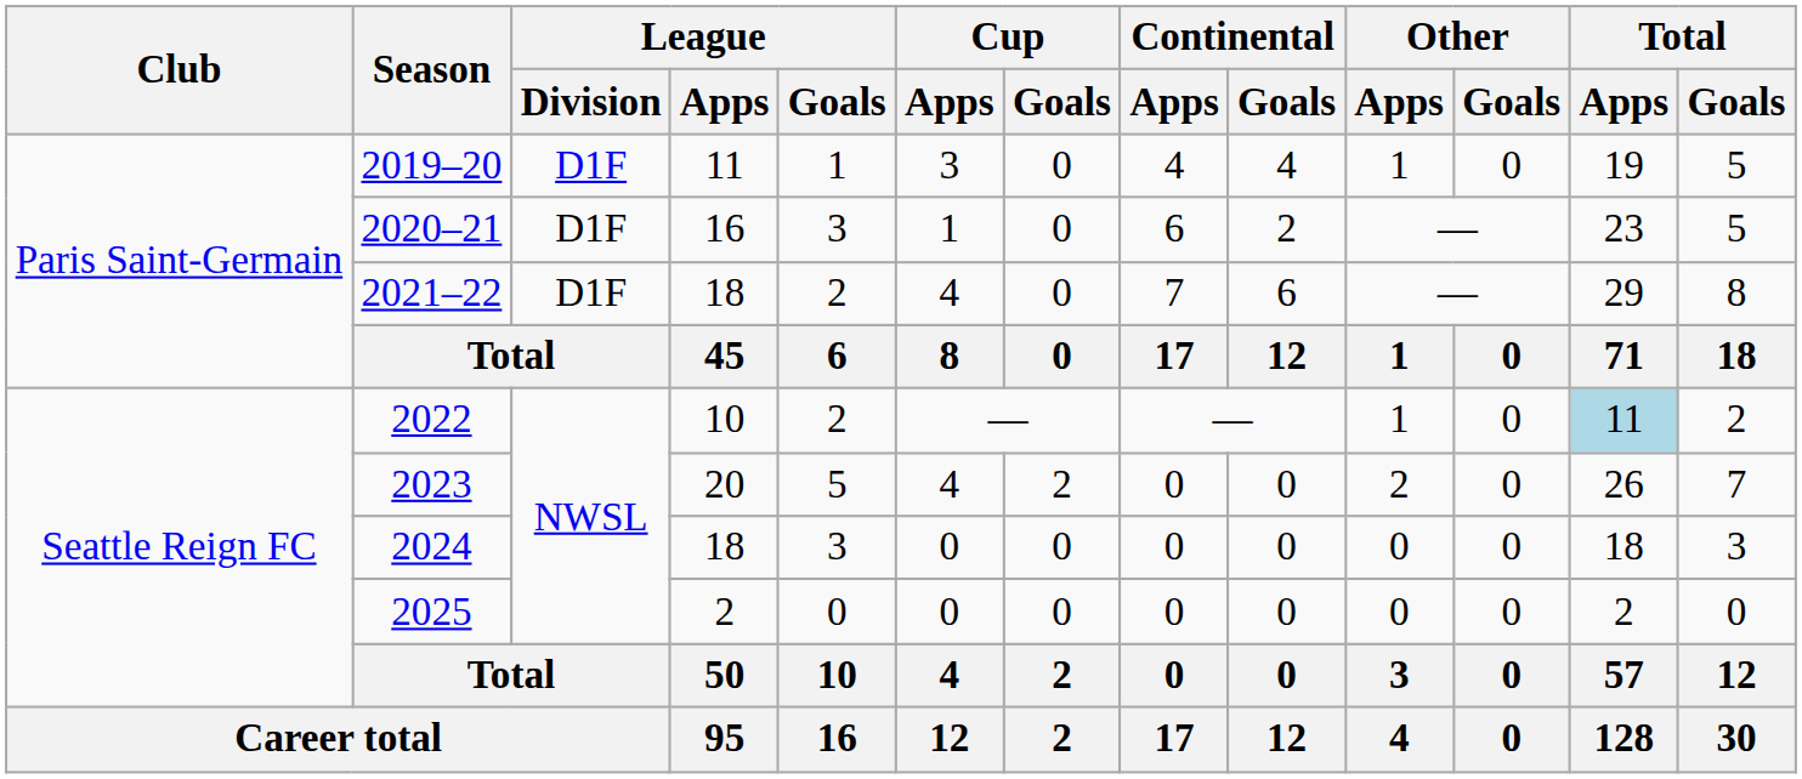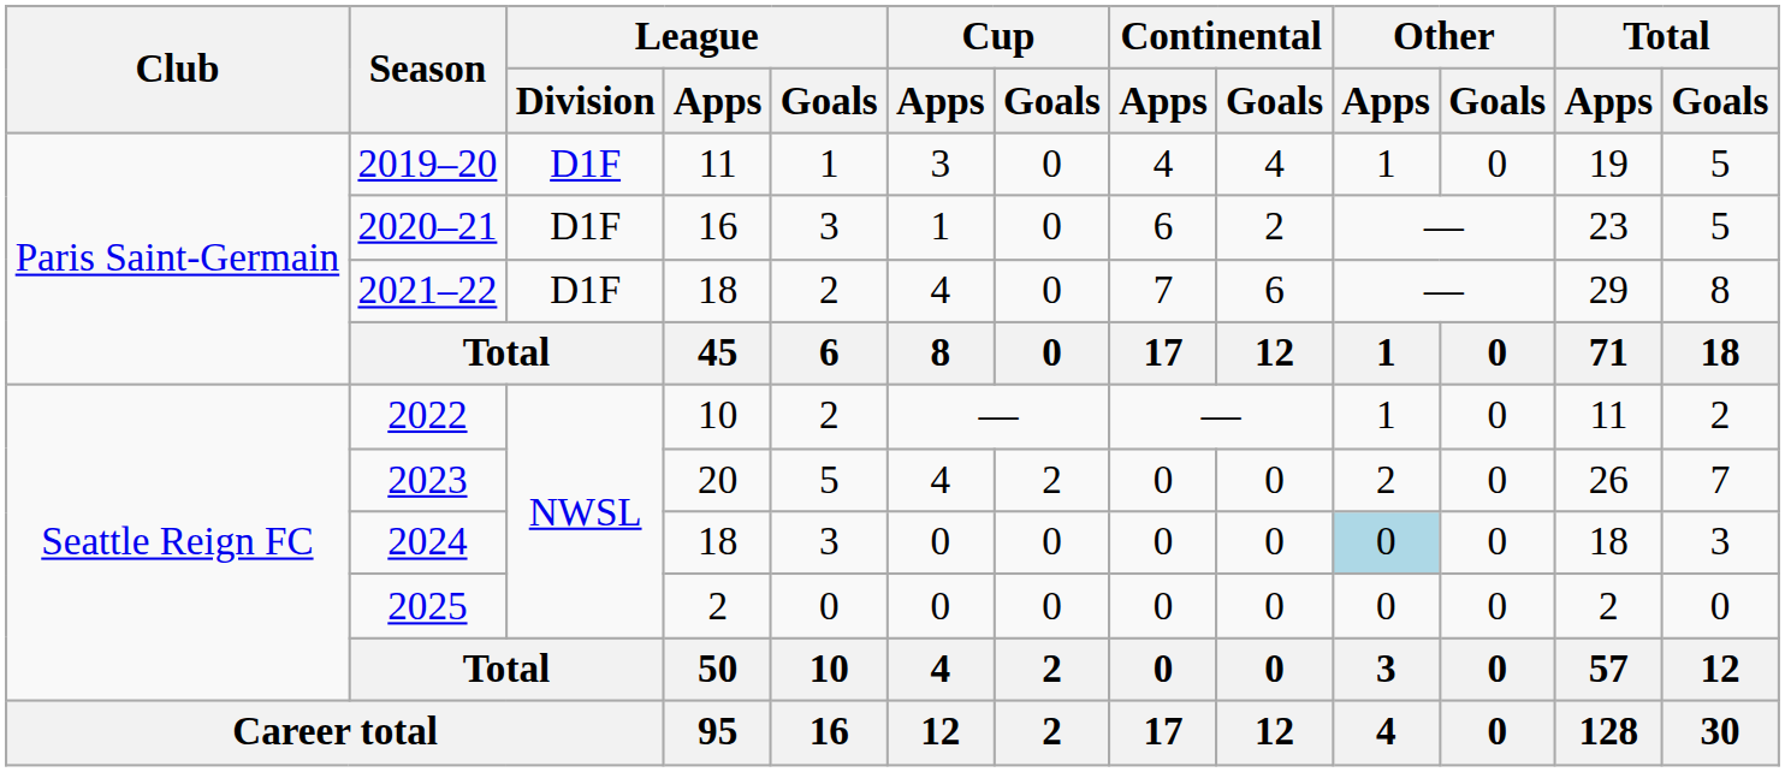2022 | Total / Apps: lightblue background -> no background
2024 | Other / Apps: no background -> lightblue background
